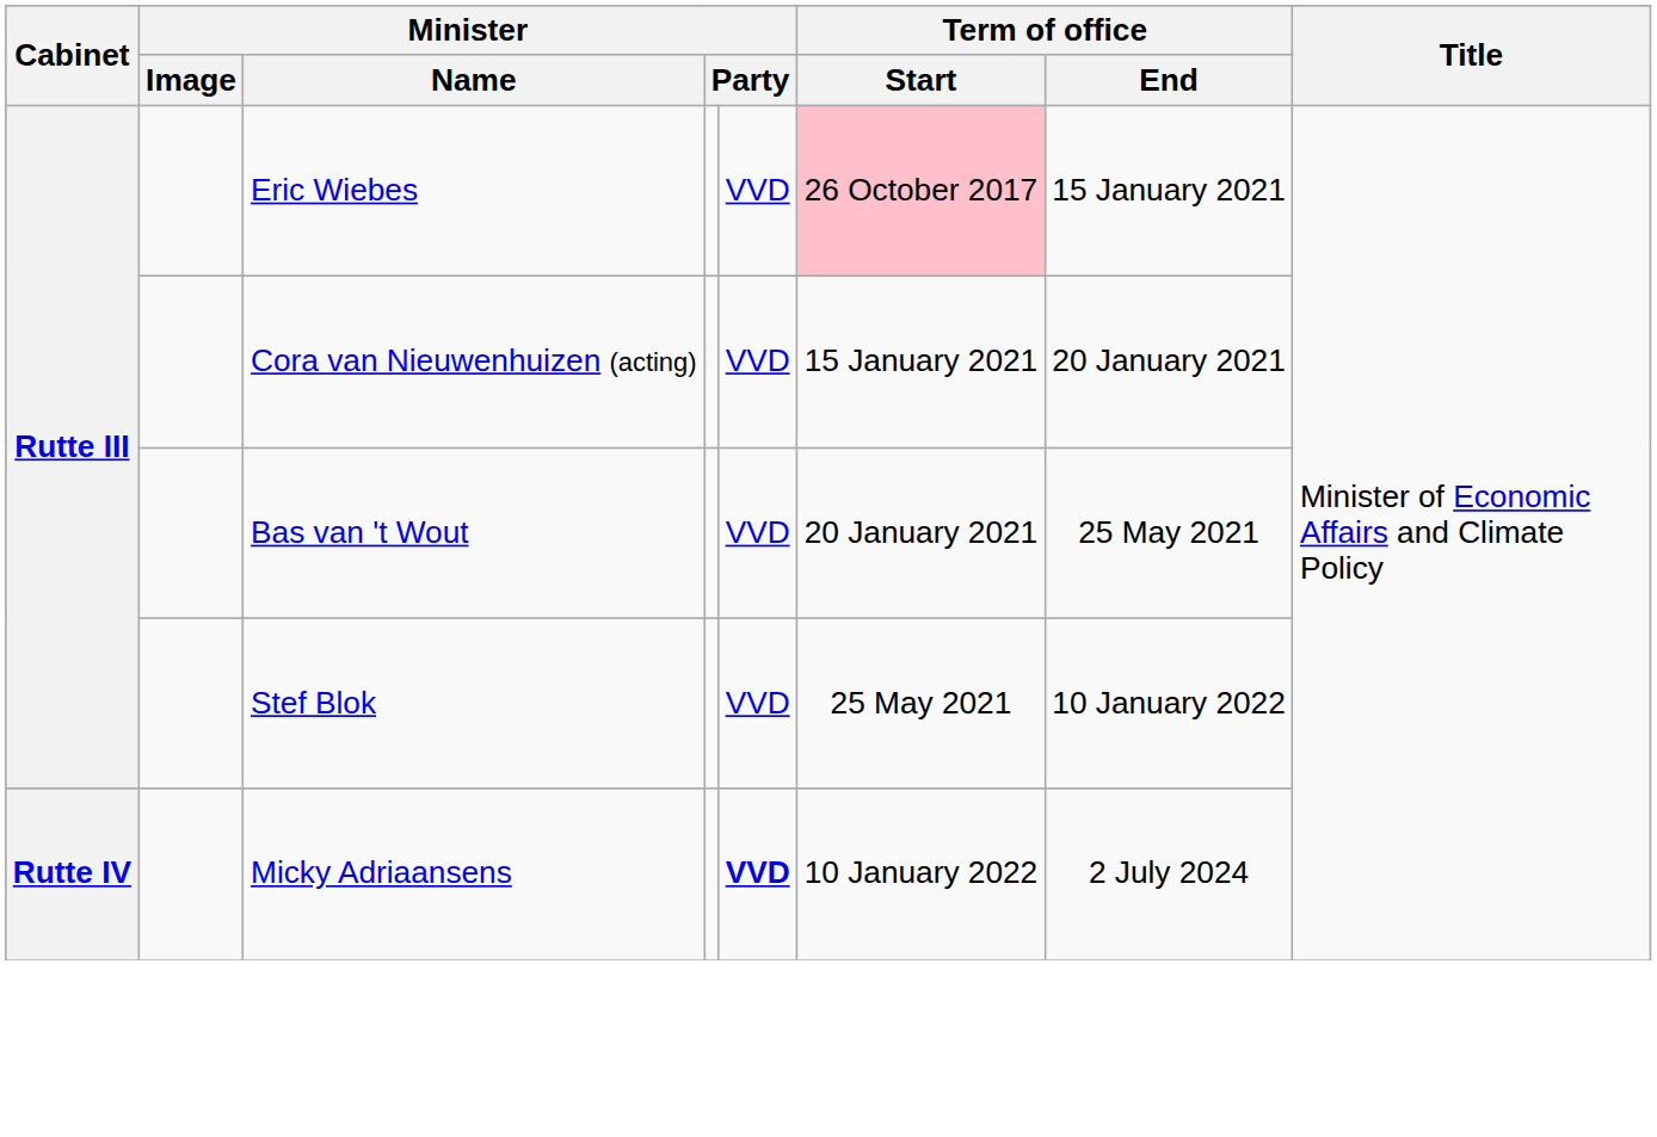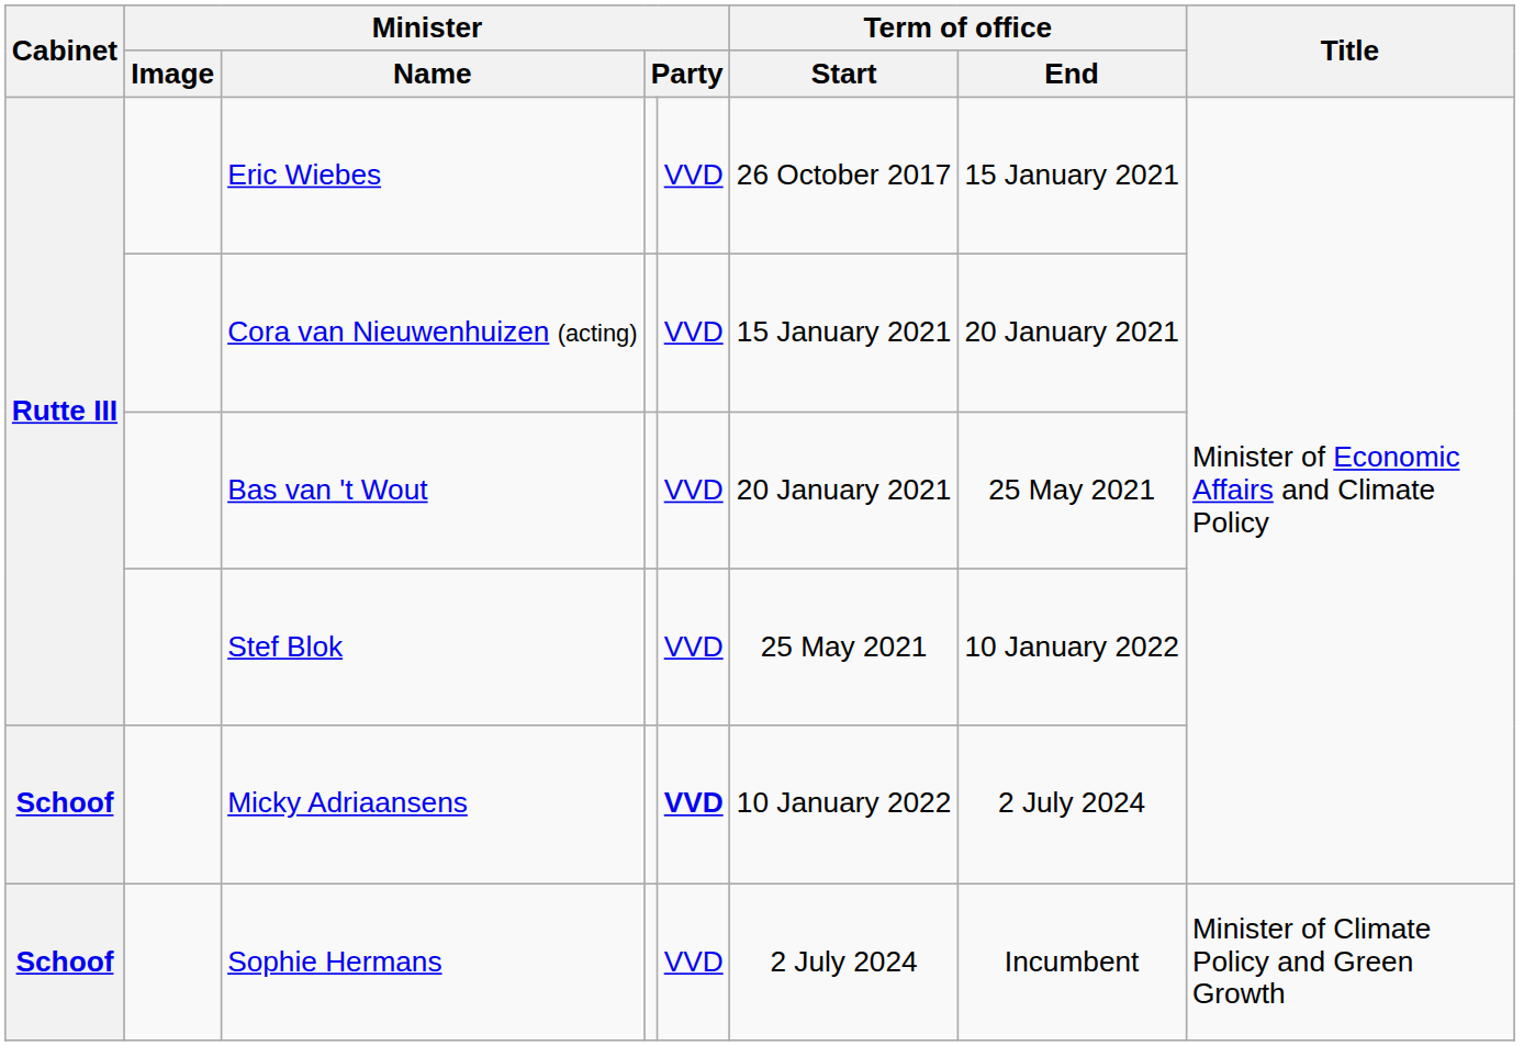Eric Wiebes | Term of office / Start: pink background -> no background
Micky Adriaansens | Cabinet: Rutte IV -> Schoof
+ row: Schoof | Sophie Hermans | VVD | 2 July 2024 | Incumbent | Minister of Climate Policy and Green Growth
